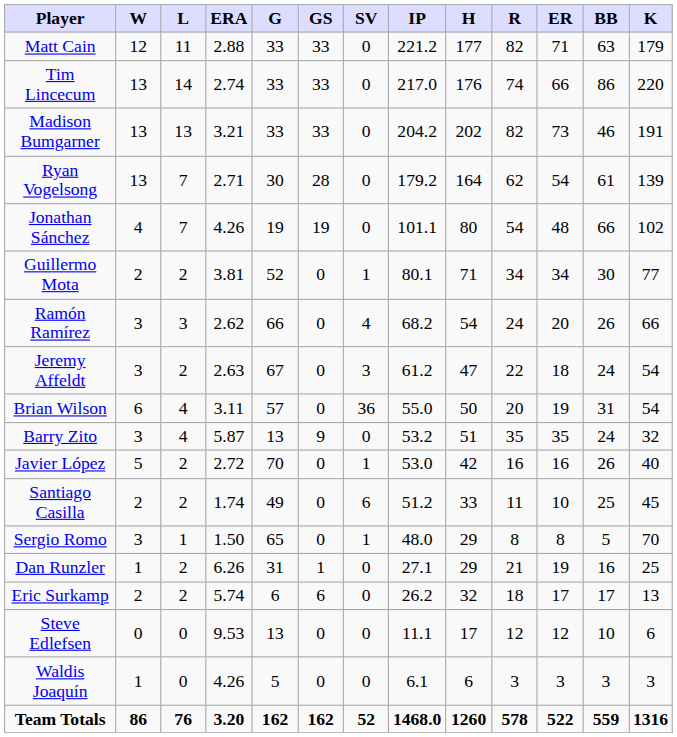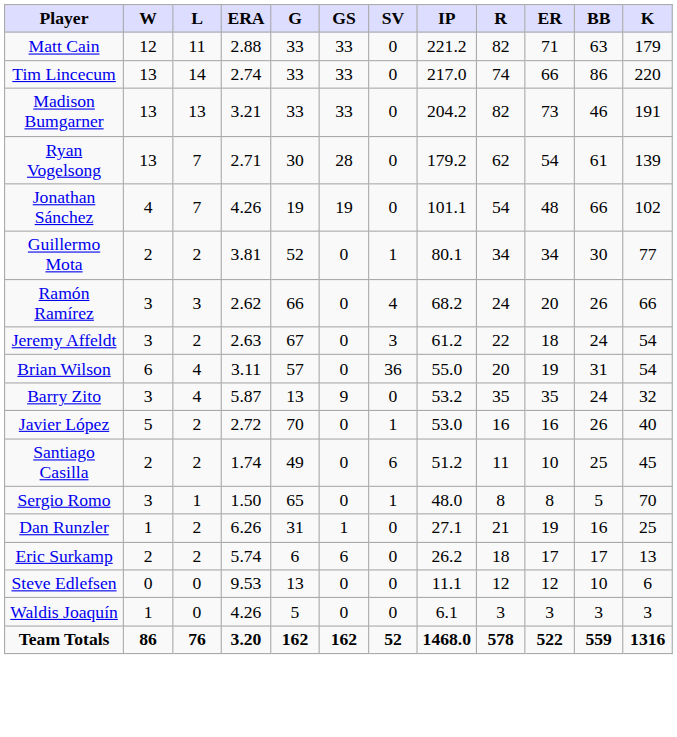- column: H | 177 | 176 | 202 | 164 | 80 | 71 | 54 | 47 | 50 | 51 | 42 | 33 | 29 | 29 | 32 | 17 | 6 | 1260
